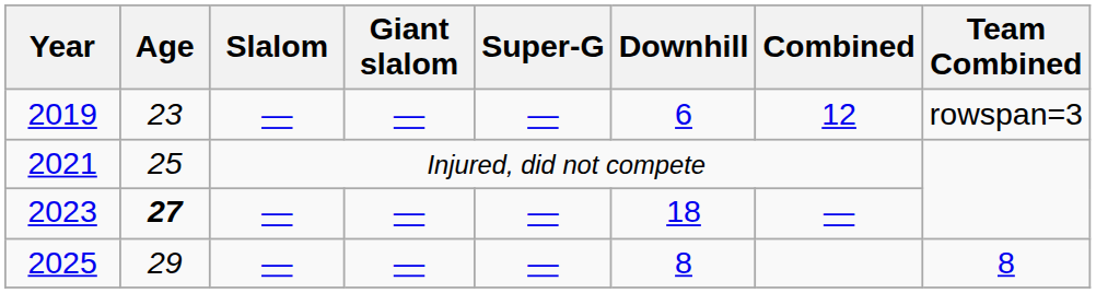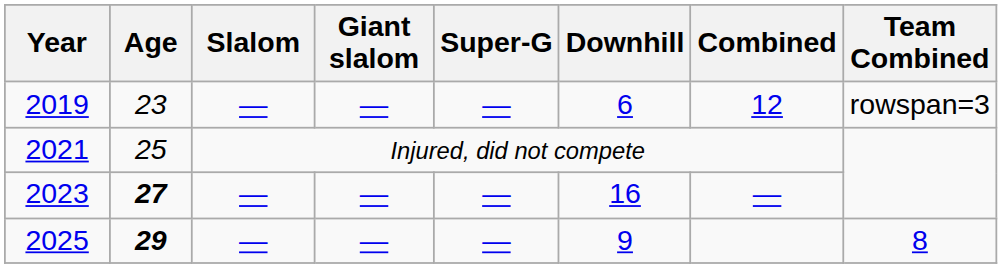2023 | Downhill: 18 -> 16
2025 | Age: normal -> bold
2025 | Downhill: 8 -> 9
